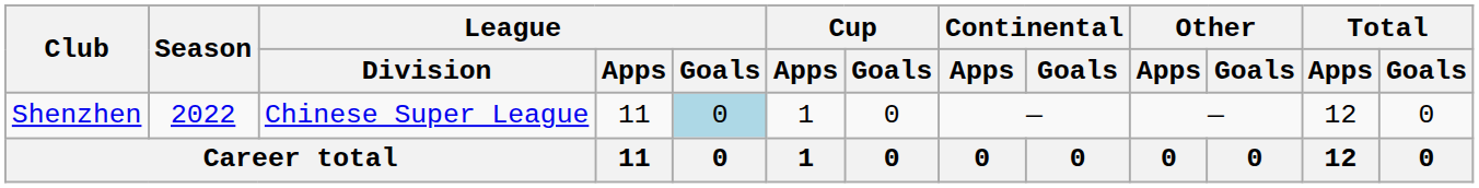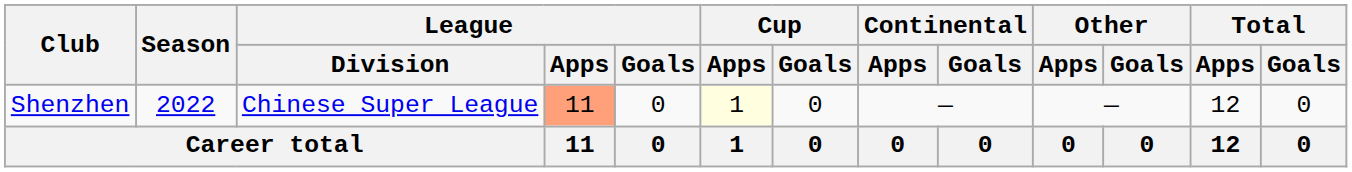Shenzhen | League / Apps: no background -> lightsalmon background
Shenzhen | League / Goals: lightblue background -> no background
Shenzhen | Cup / Apps: no background -> lightyellow background
